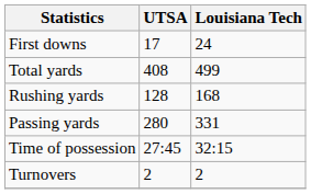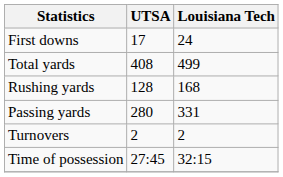rows swapped: Turnovers <-> Time of possession
